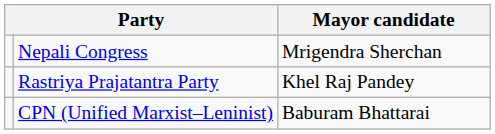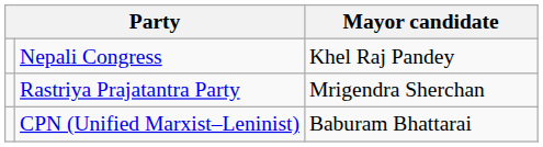Nepali Congress | Mayor candidate: Mrigendra Sherchan -> Khel Raj Pandey
Rastriya Prajatantra Party | Mayor candidate: Khel Raj Pandey -> Mrigendra Sherchan
